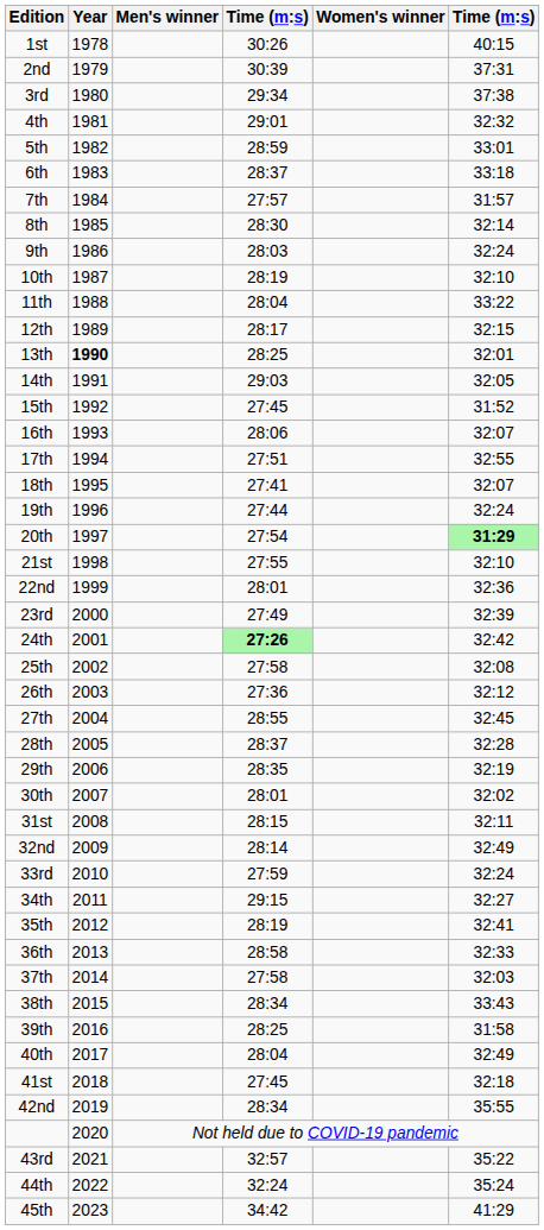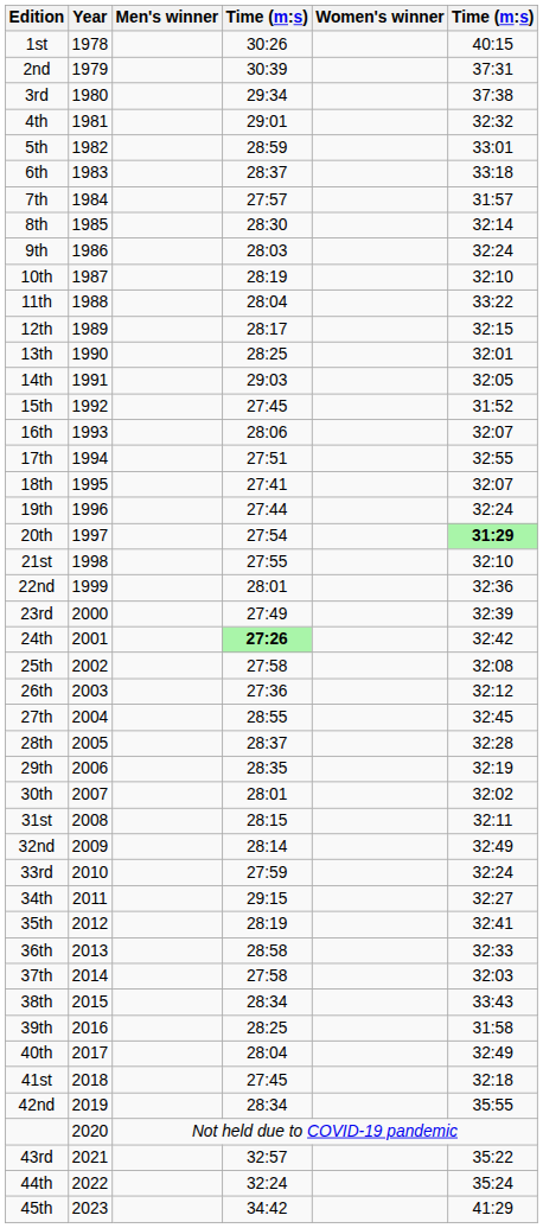13th | Year: bold -> normal
